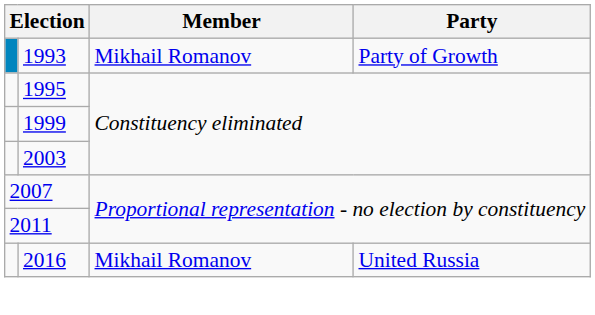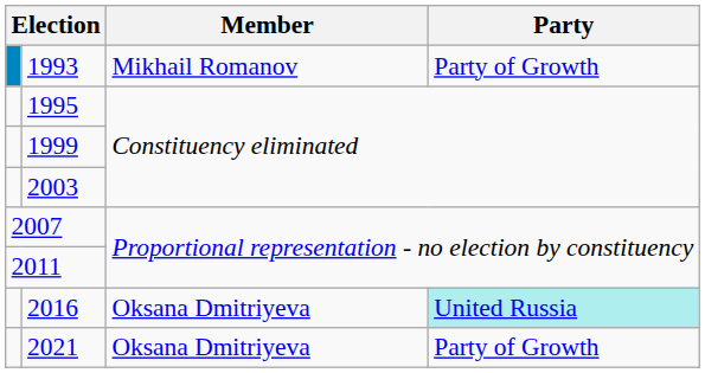2016 | Member: Mikhail Romanov -> Oksana Dmitriyeva
2016 | Party: no background -> paleturquoise background
+ row: 2021 | Oksana Dmitriyeva | Party of Growth
